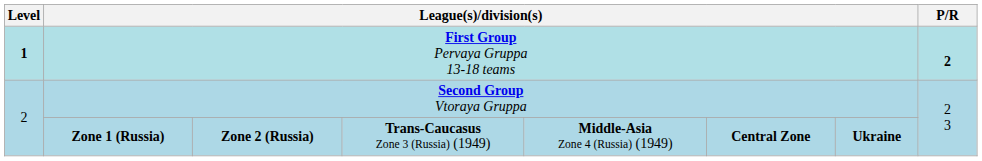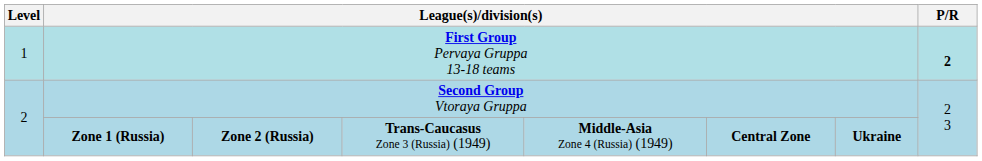First Group Pervaya Gruppa 13-18 teams | Level: bold -> normal
